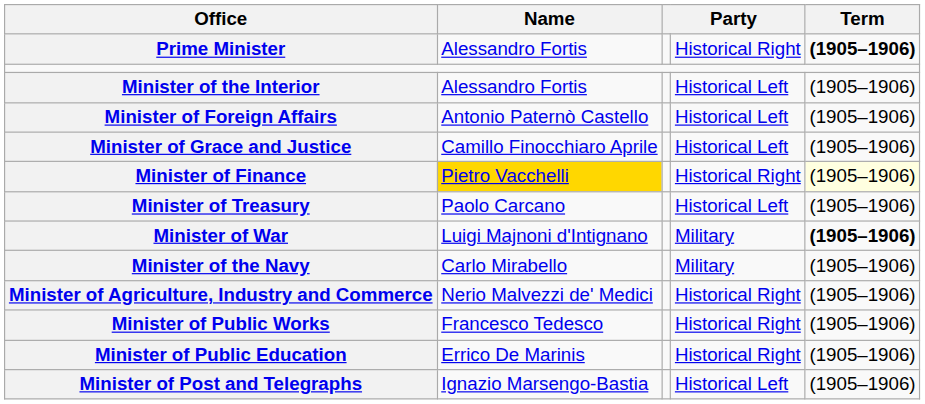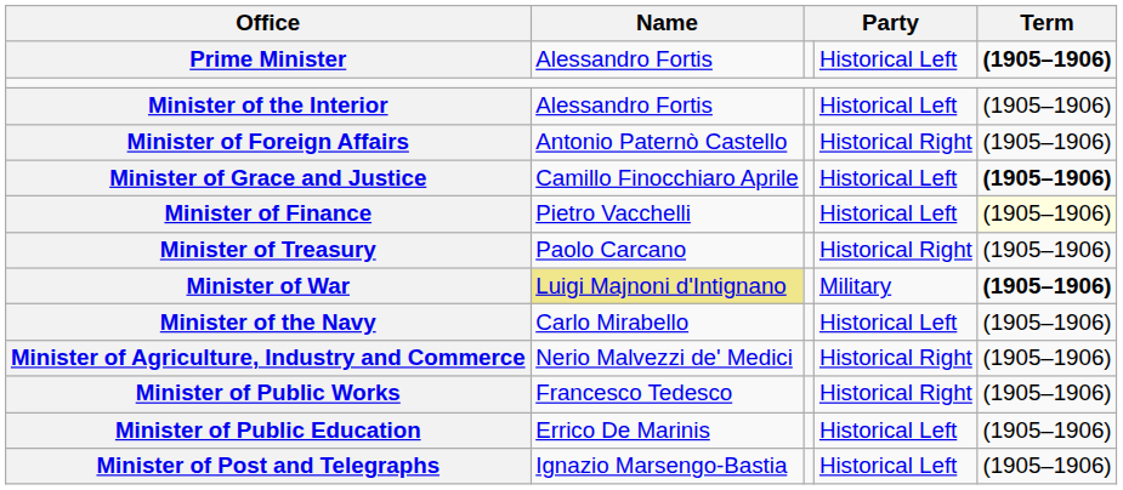Prime Minister | column 4: Historical Right -> Historical Left
Minister of Foreign Affairs | column 4: Historical Left -> Historical Right
Minister of Grace and Justice | Term: normal -> bold
Minister of Finance | Name: gold background -> no background
Minister of Finance | column 4: Historical Right -> Historical Left
Minister of Treasury | column 4: Historical Left -> Historical Right
Minister of War | Name: no background -> khaki background
Minister of the Navy | column 4: Military -> Historical Left
Minister of Public Education | column 4: Historical Right -> Historical Left
